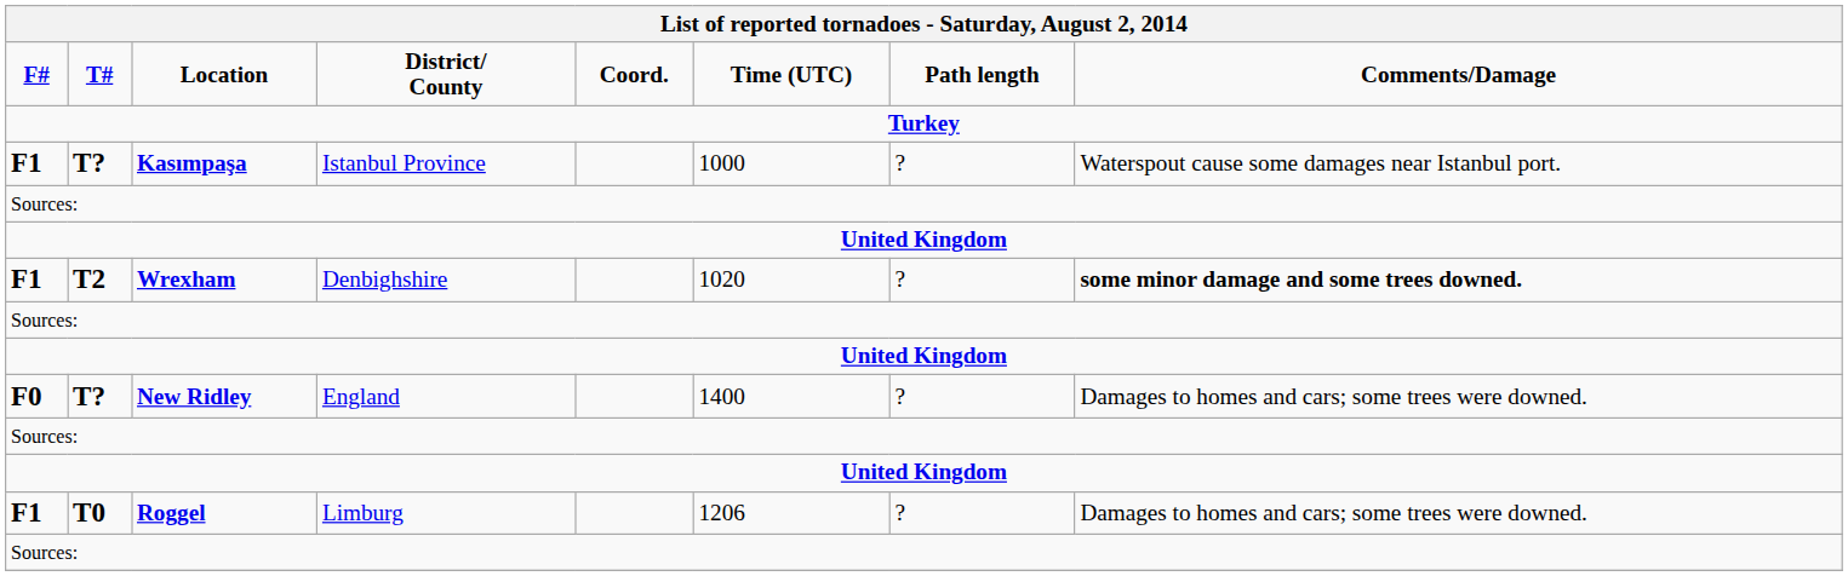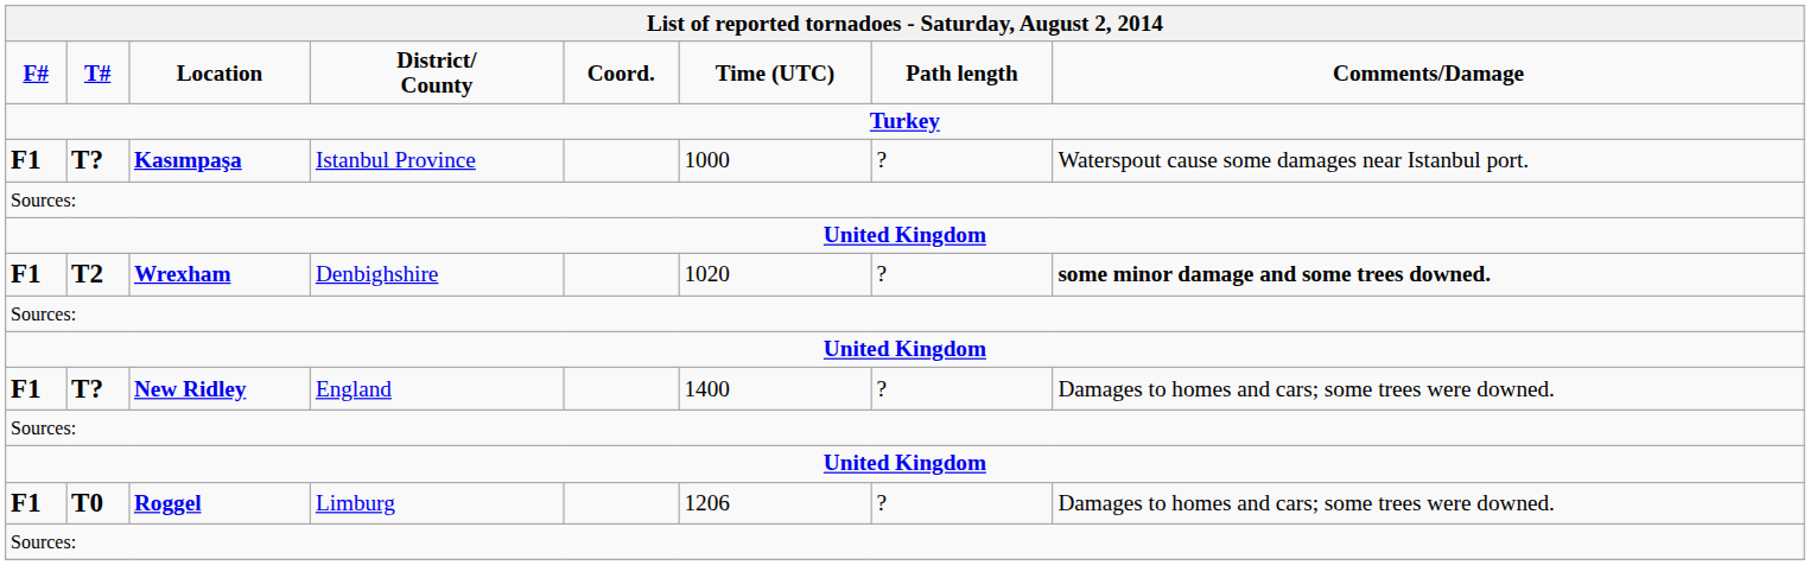New Ridley | F#: F0 -> F1
